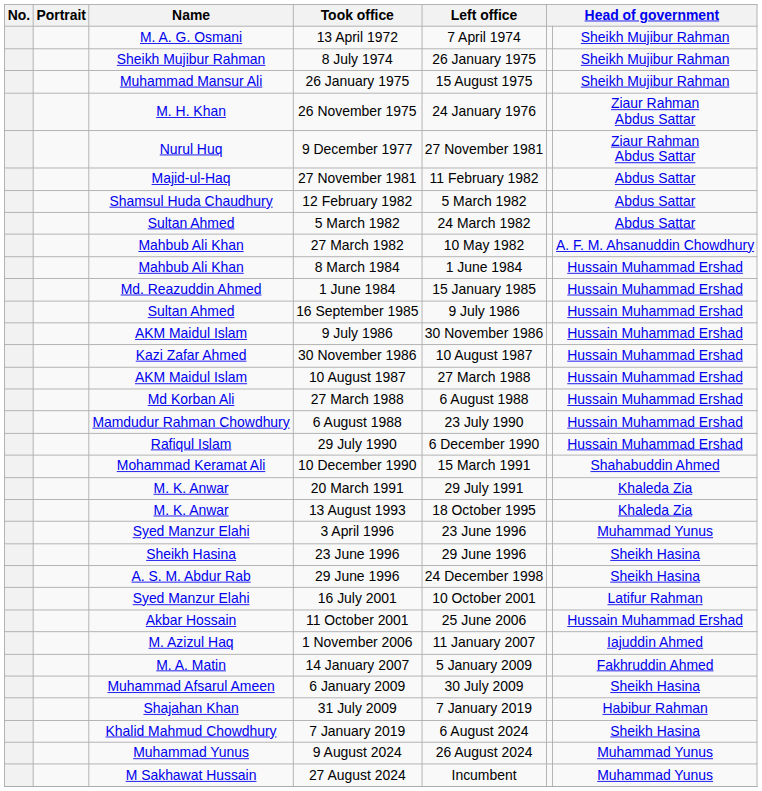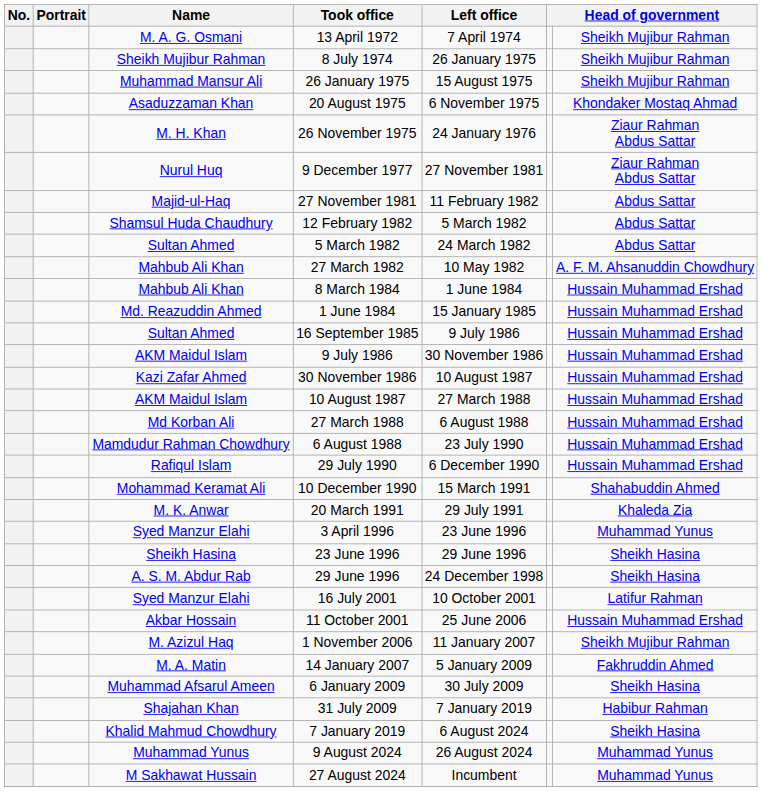+ row: Asaduzzaman Khan | 20 August 1975 | 6 November 1975 | Khondaker Mostaq Ahmad
- row: M. K. Anwar | 13 August 1993 | 18 October 1995 | Khaleda Zia
1 November 2006 | column 7: Iajuddin Ahmed -> Sheikh Mujibur Rahman
